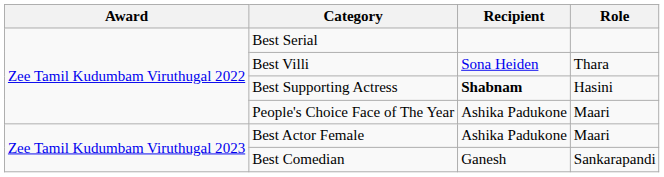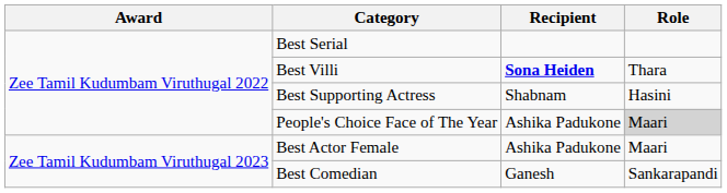Best Villi | Recipient: normal -> bold
Best Supporting Actress | Recipient: bold -> normal
People's Choice Face of The Year | Role: no background -> lightgrey background
